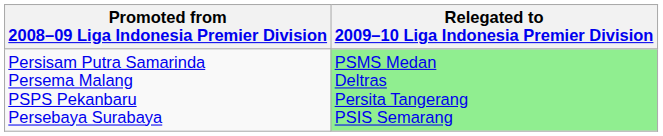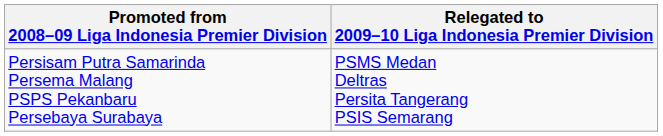row 2 | Relegated to 2009–10 Liga Indonesia Premier Division: lightgreen background -> no background
